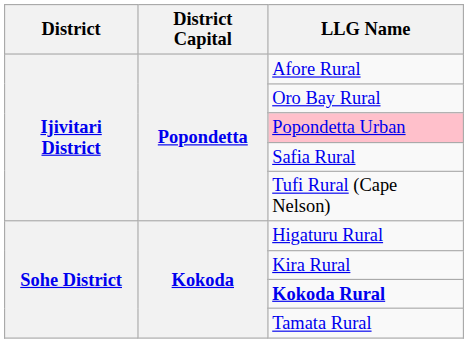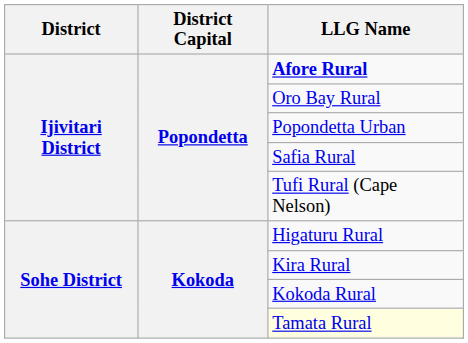Afore Rural | LLG Name: normal -> bold
Popondetta Urban | LLG Name: pink background -> no background
Kokoda Rural | LLG Name: bold -> normal
Tamata Rural | LLG Name: no background -> lightyellow background
